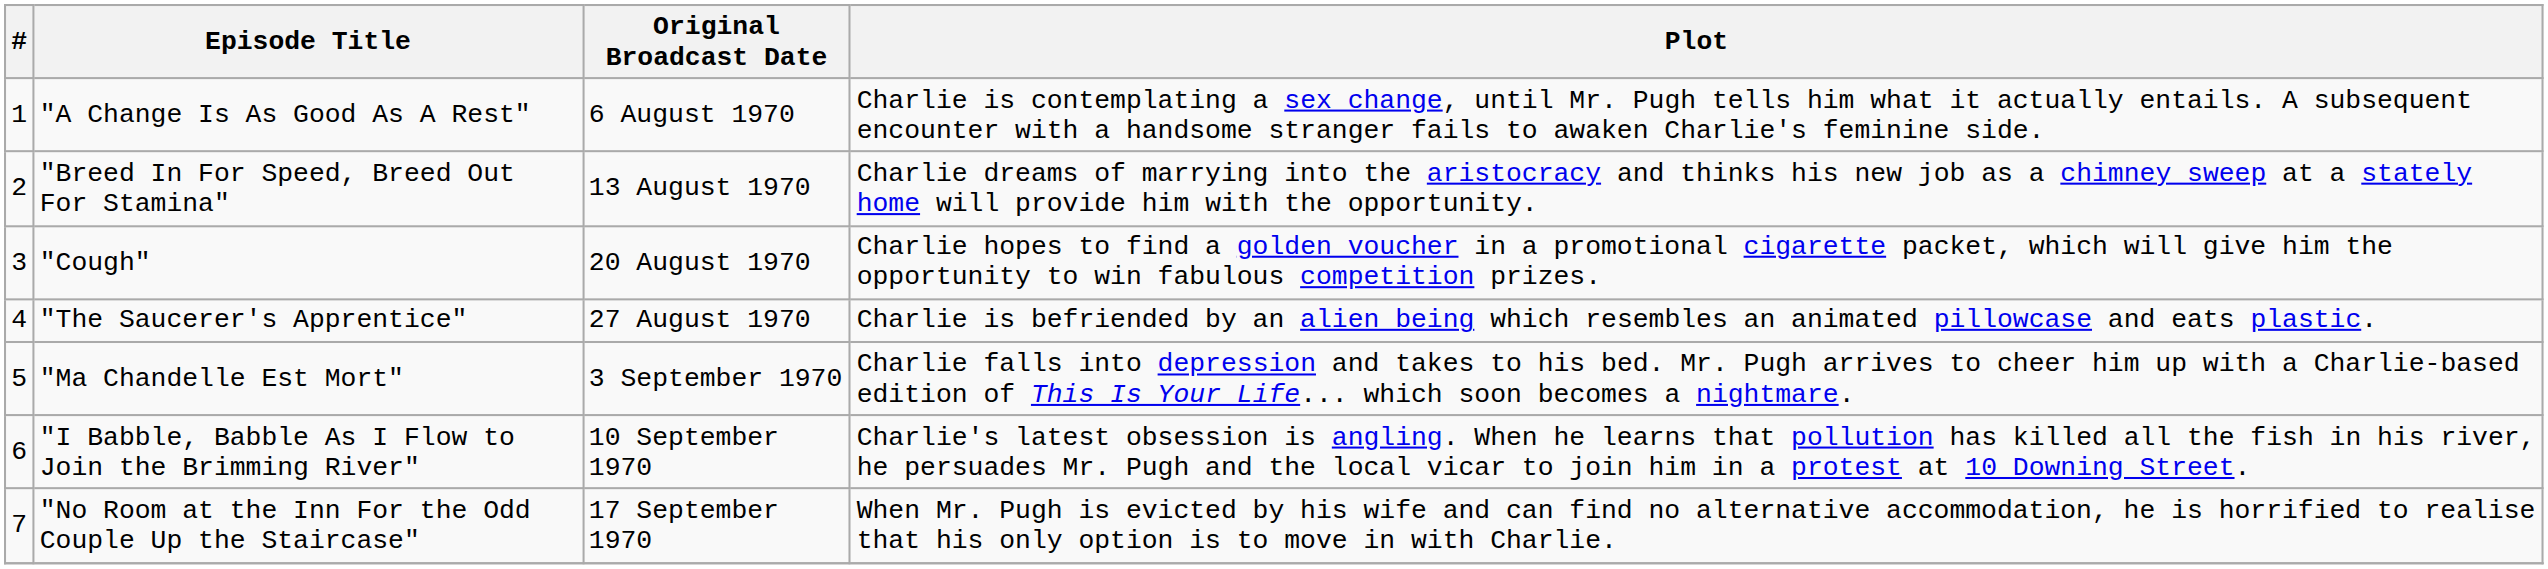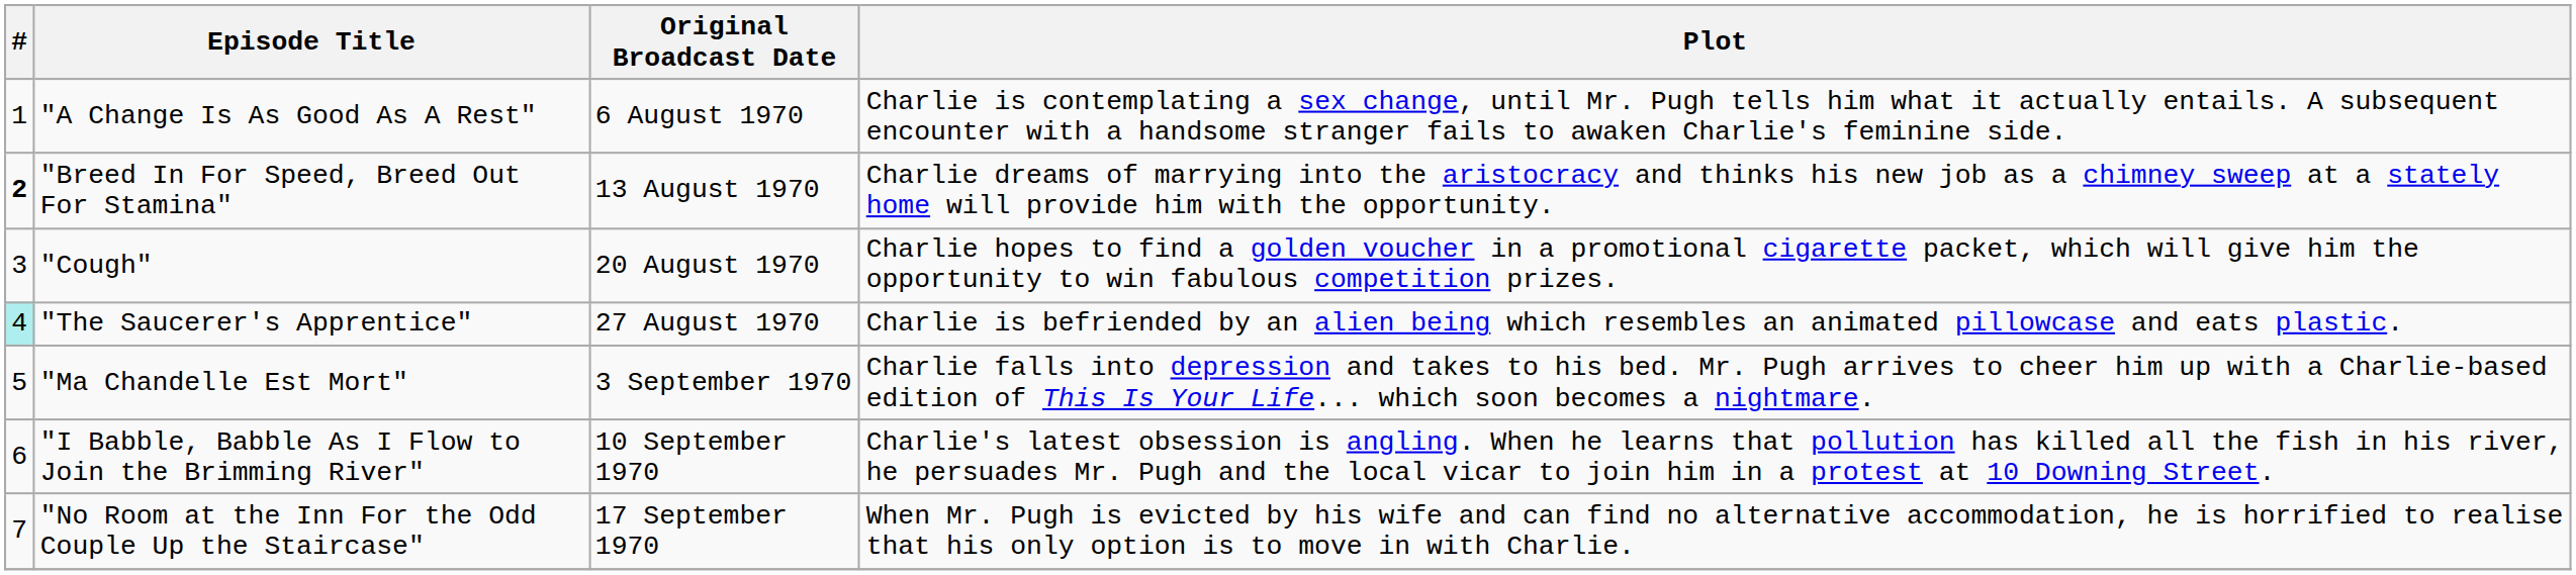"Breed In For Speed, Breed Out For Stamina" | #: normal -> bold
"The Saucerer's Apprentice" | #: no background -> paleturquoise background
